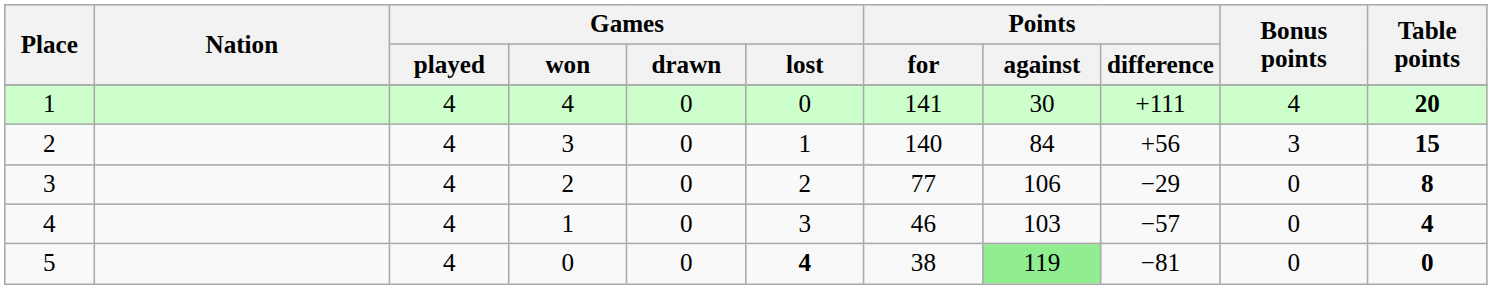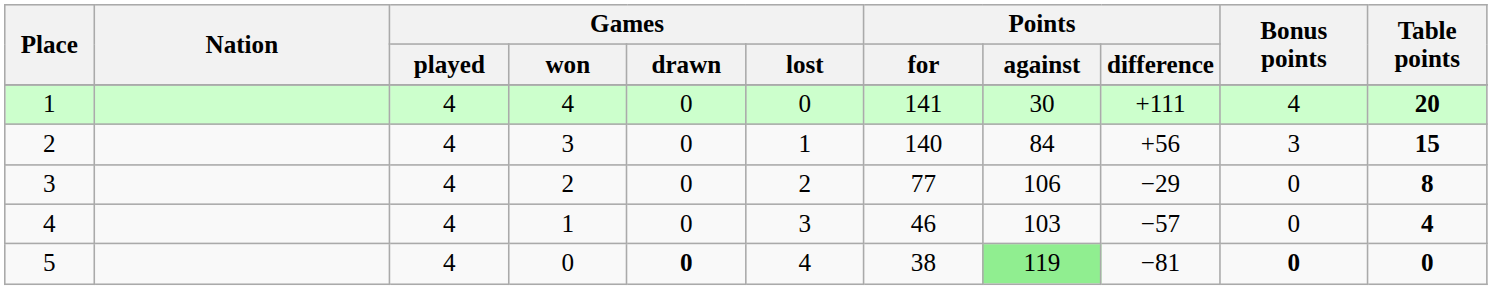5 | Games / drawn: normal -> bold
5 | Games / lost: bold -> normal
5 | Bonus points: normal -> bold
